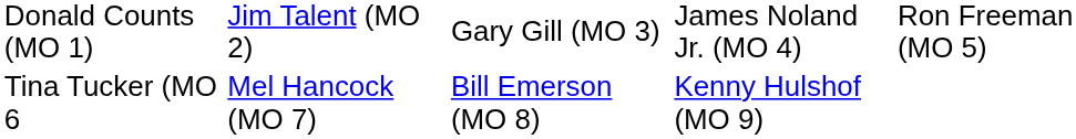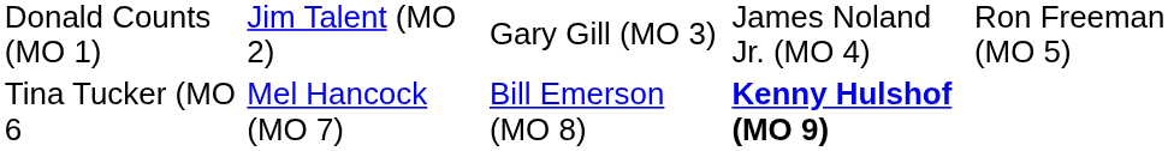Tina Tucker (MO 6 | column 4: normal -> bold
